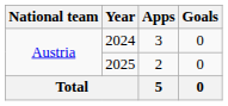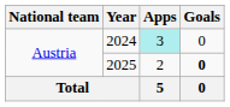2024 | Apps: no background -> paleturquoise background
2025 | Goals: normal -> bold
